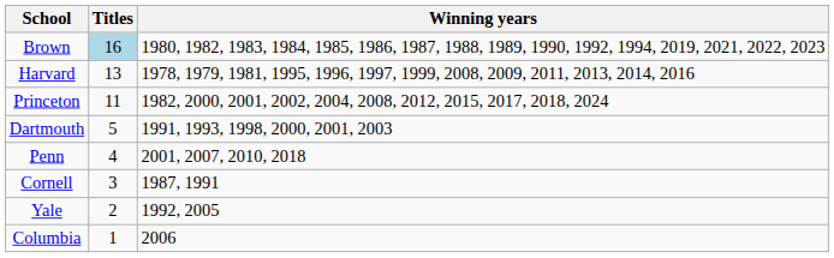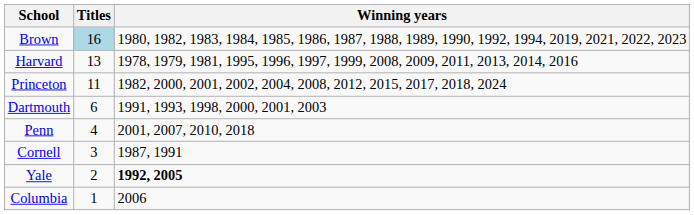Dartmouth | Titles: 5 -> 6
Yale | Winning years: normal -> bold
